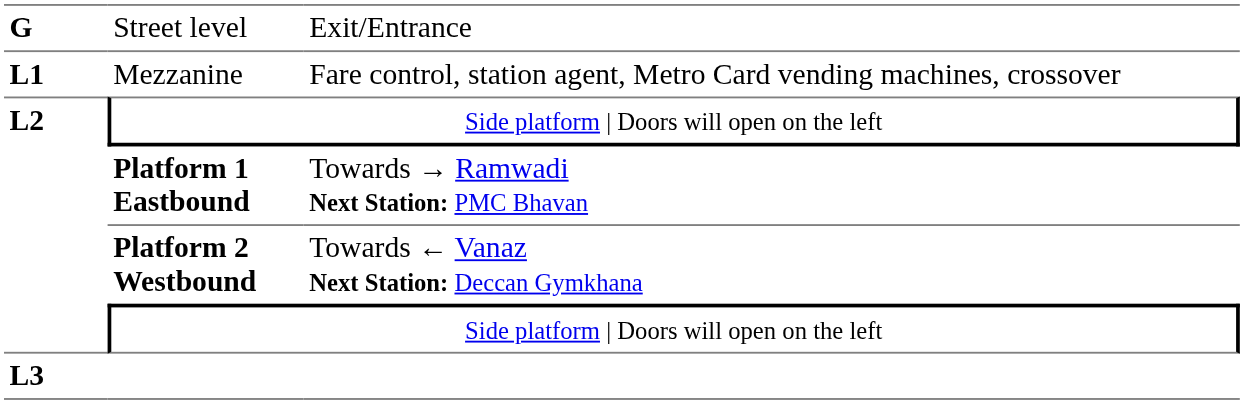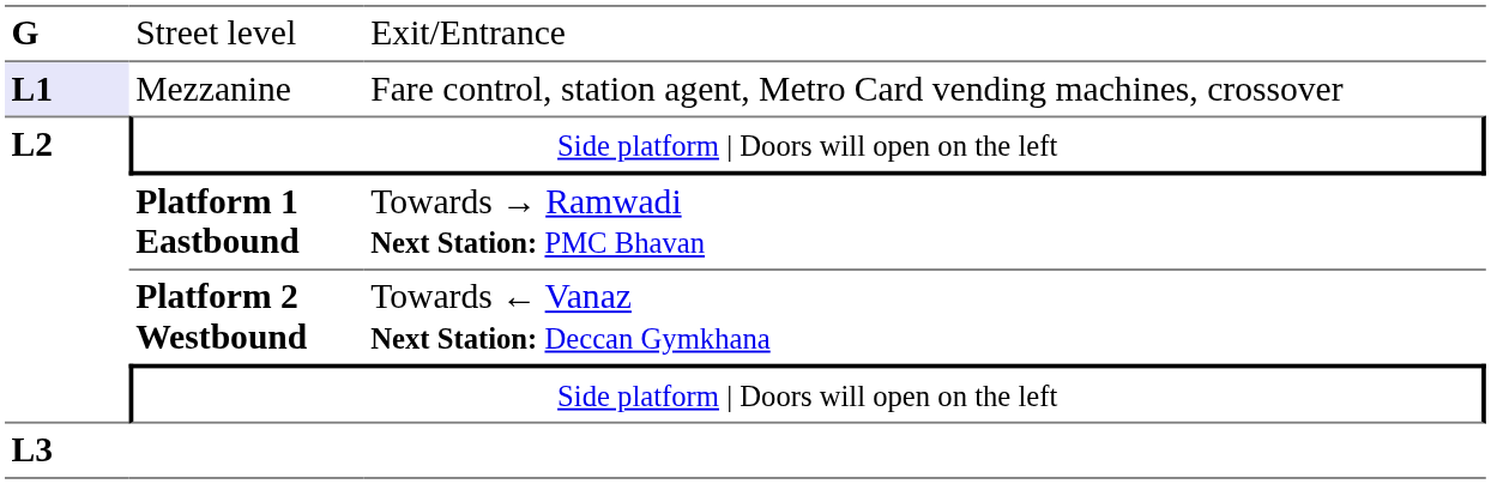Mezzanine | column 1: no background -> lavender background
